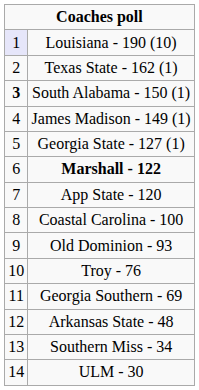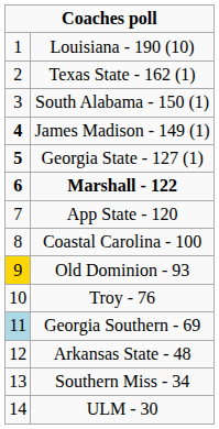Louisiana - 190 (10) | column 1: lavender background -> no background
South Alabama - 150 (1) | column 1: bold -> normal
James Madison - 149 (1) | column 1: normal -> bold
Georgia State - 127 (1) | column 1: normal -> bold
Marshall - 122 | column 1: normal -> bold
Old Dominion - 93 | column 1: no background -> gold background
Georgia Southern - 69 | column 1: no background -> lightblue background
